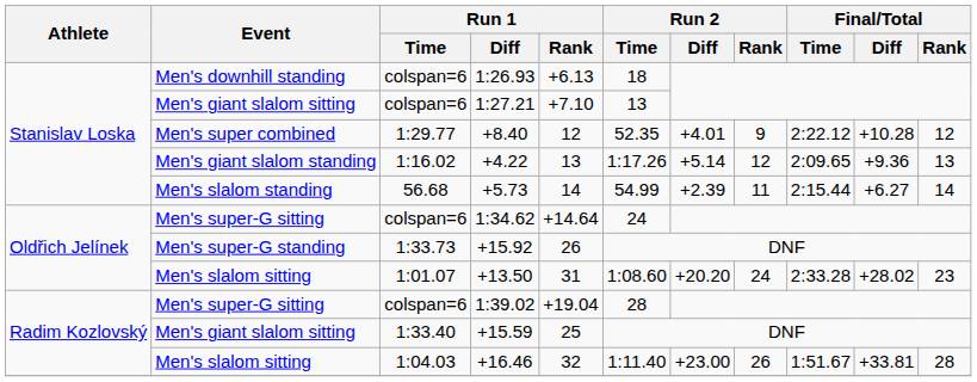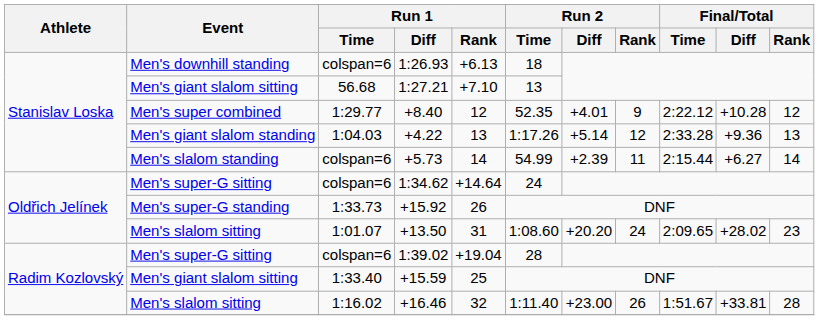1:27.21 | Run 1 / Time: colspan=6 -> 56.68
+4.22 | Run 1 / Time: 1:16.02 -> 1:04.03
+4.22 | Final/Total / Time: 2:09.65 -> 2:33.28
+5.73 | Run 1 / Time: 56.68 -> colspan=6
+13.50 | Final/Total / Time: 2:33.28 -> 2:09.65
+16.46 | Run 1 / Time: 1:04.03 -> 1:16.02
